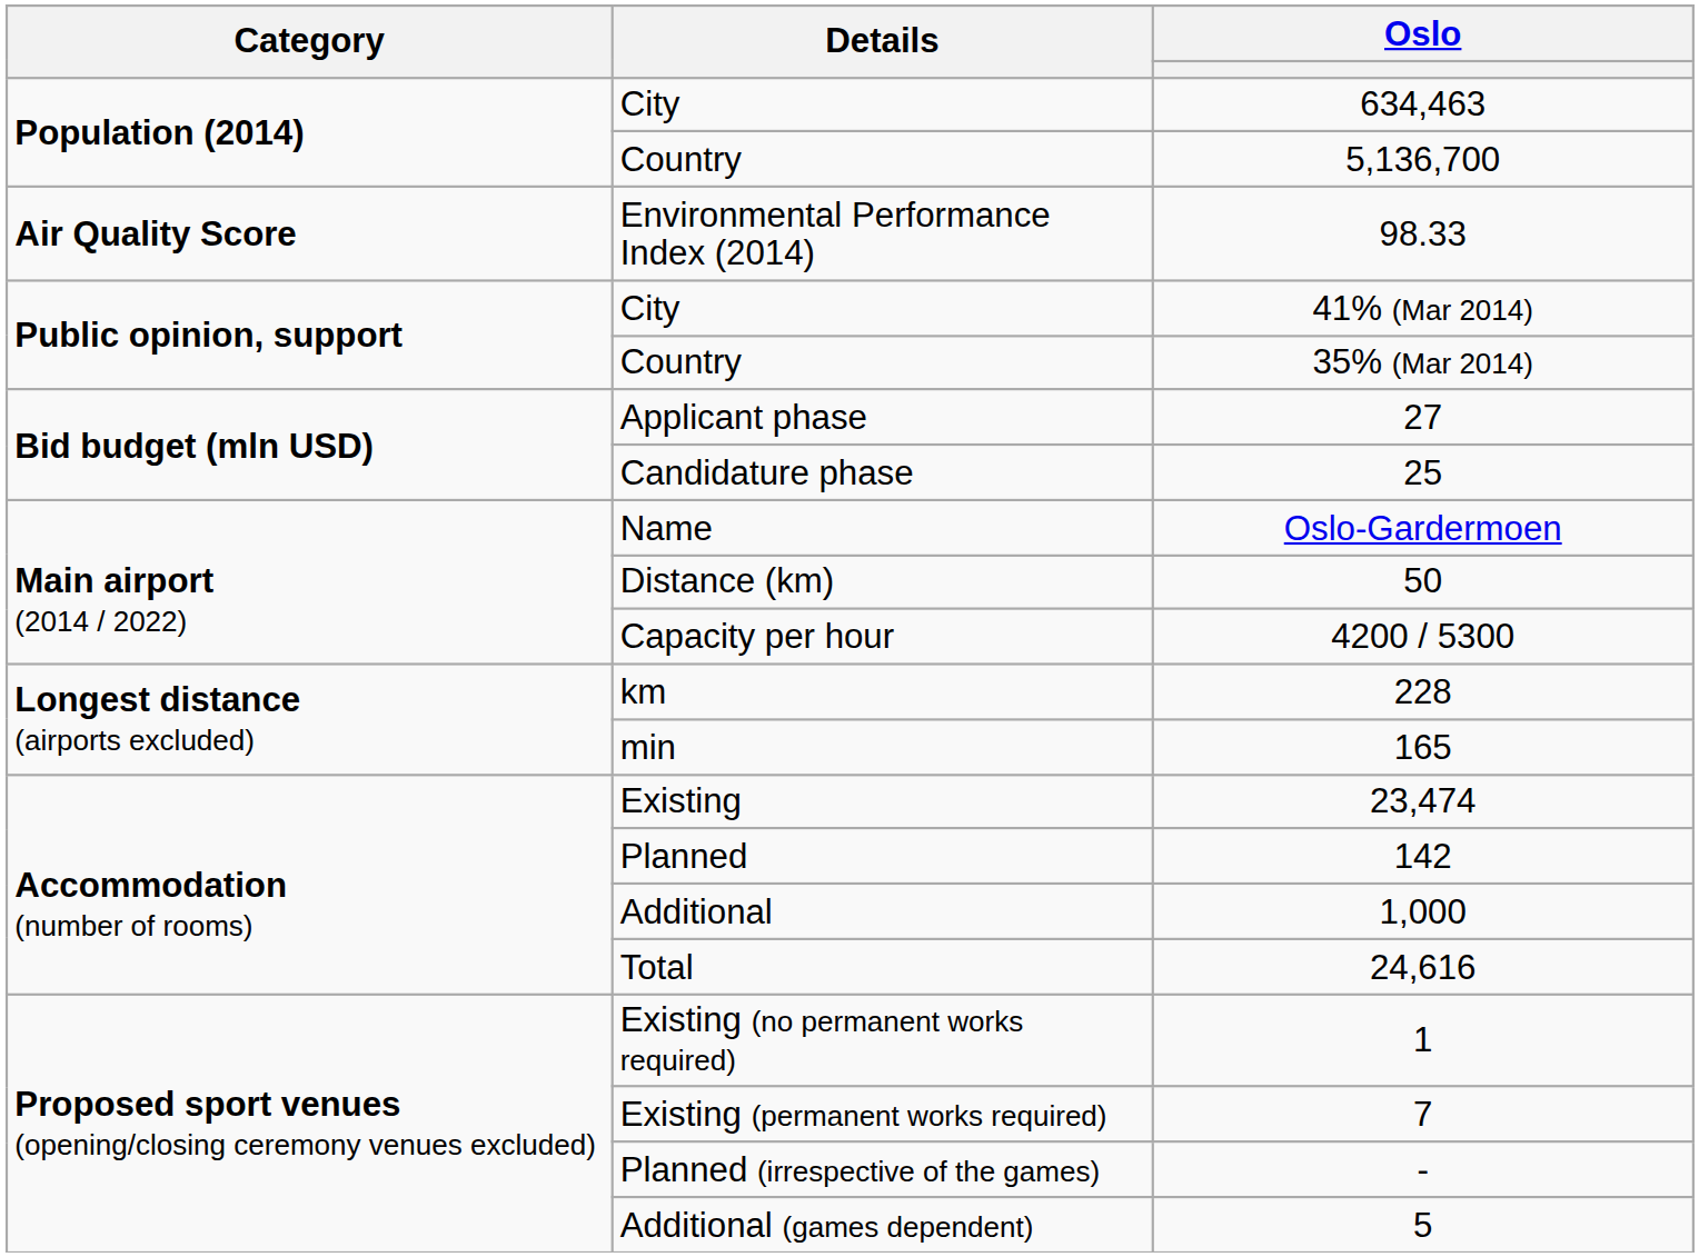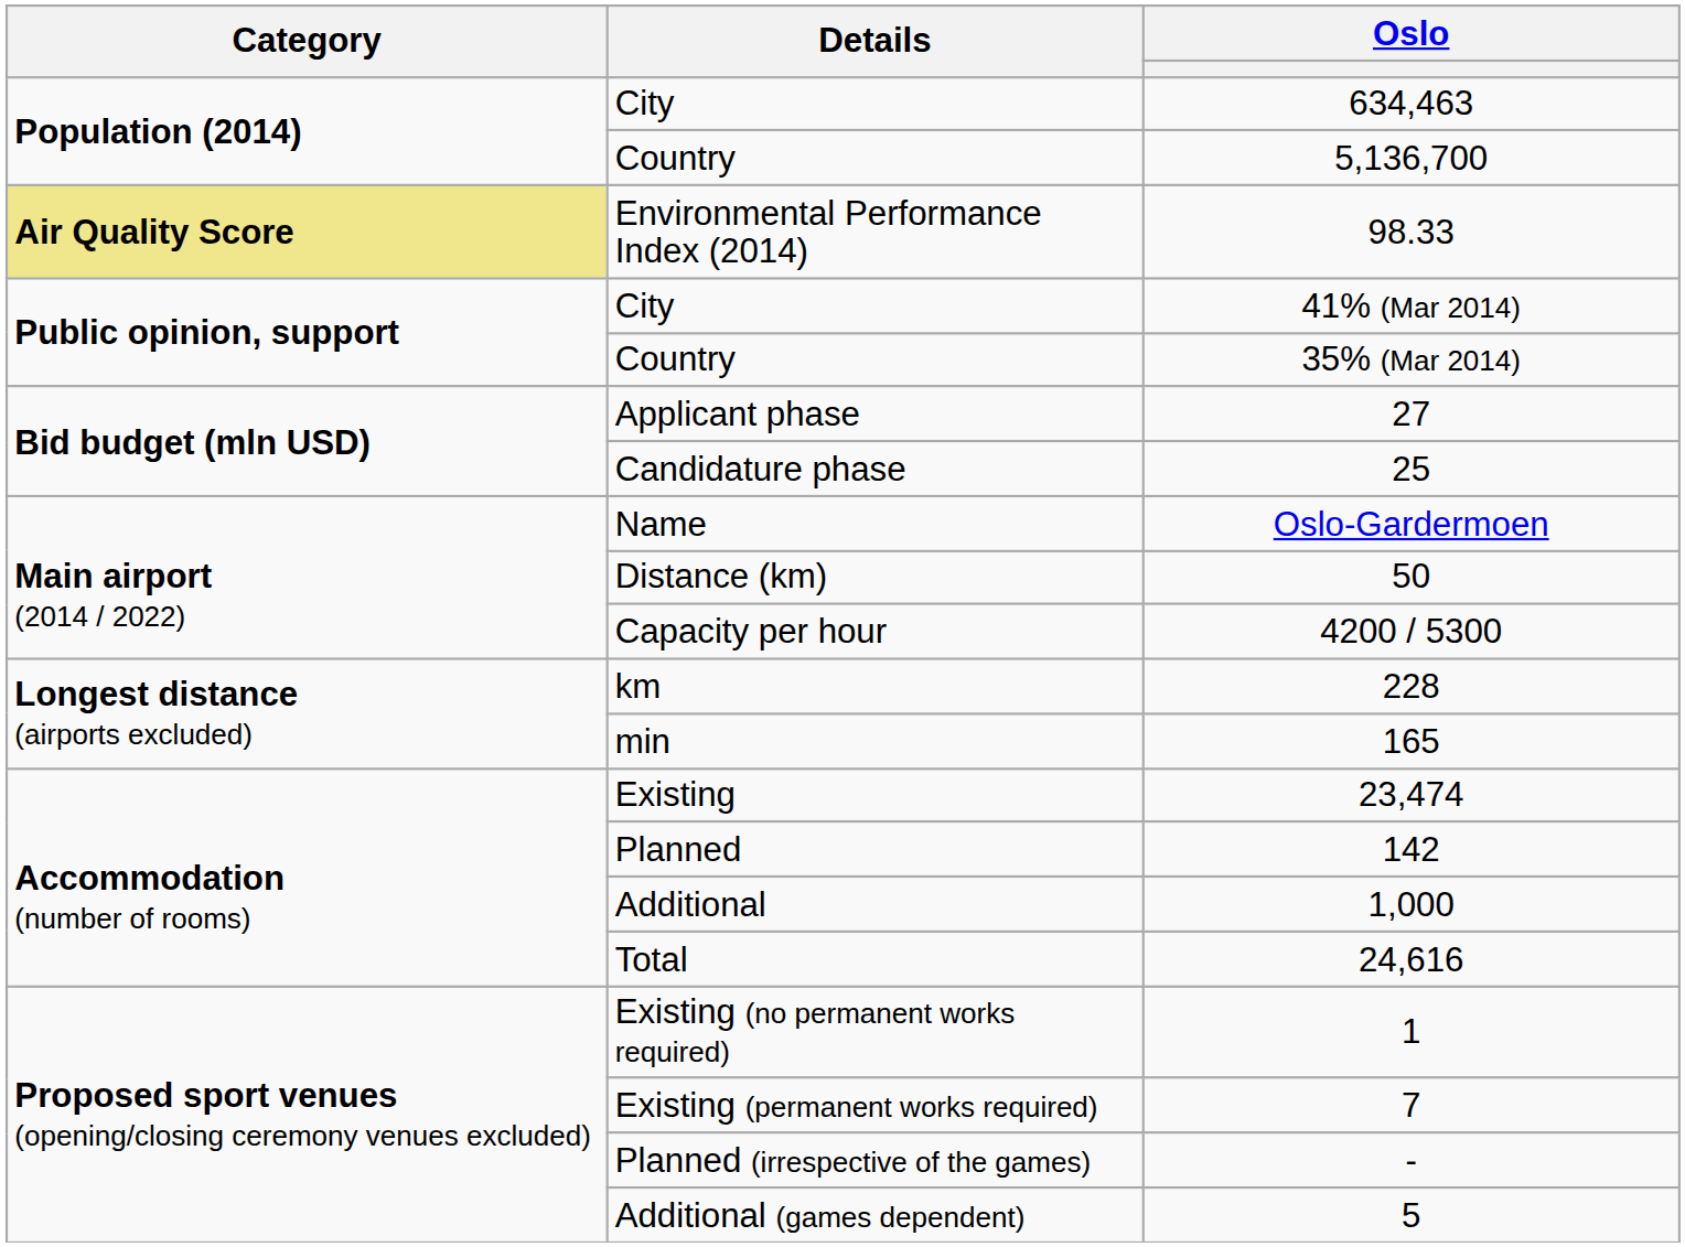Environmental Performance Index (2014) | Category: no background -> khaki background
